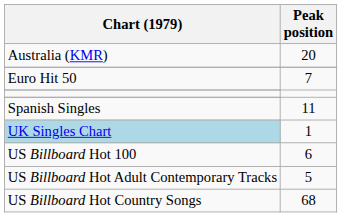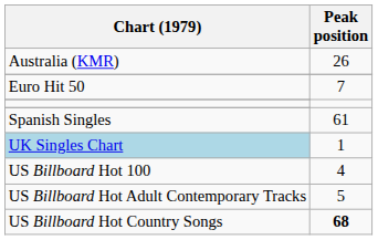row 2 | Peak position: 20 -> 26
row 5 | Peak position: 11 -> 61
row 7 | Peak position: 6 -> 4
row 9 | Peak position: normal -> bold
